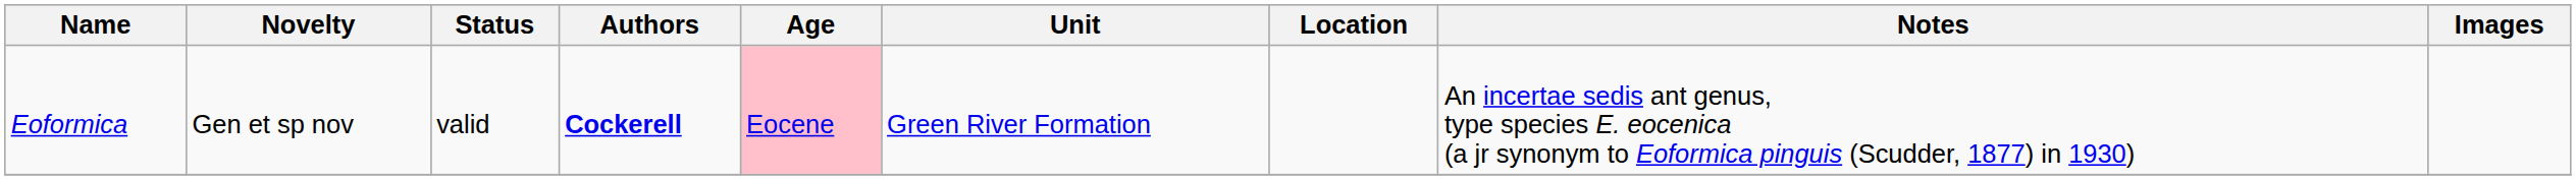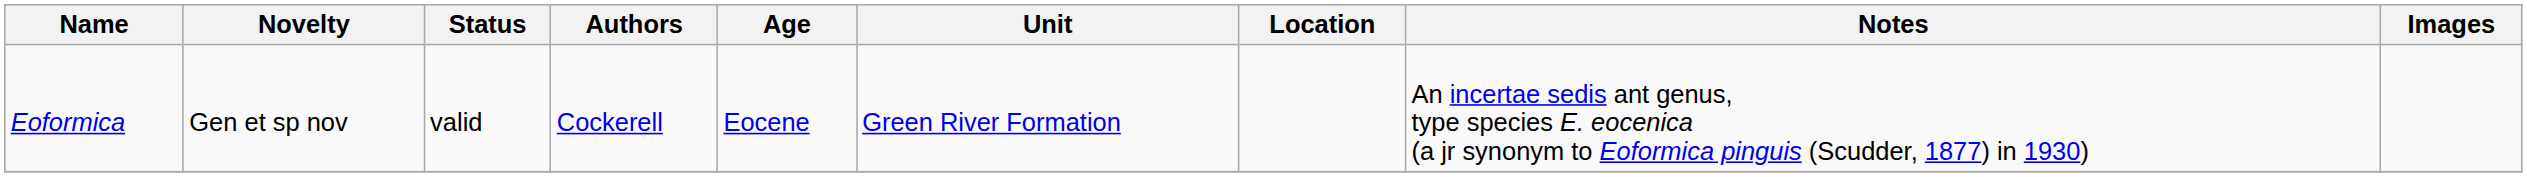Eoformica | Authors: bold -> normal
Eoformica | Age: pink background -> no background
